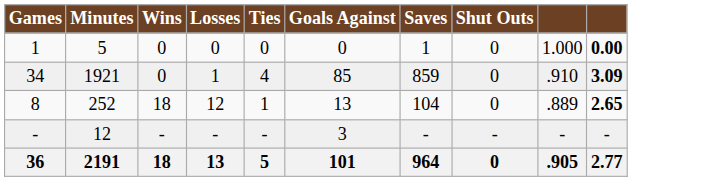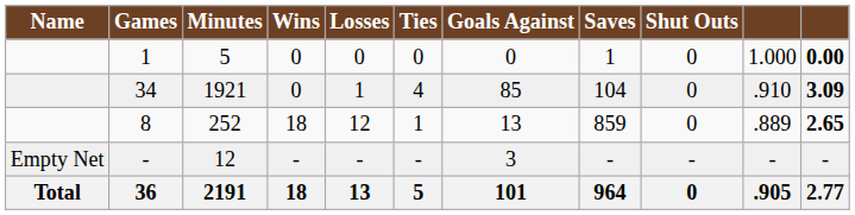+ column: Name | Empty Net | Total
34 | Saves: 859 -> 104
8 | Saves: 104 -> 859
